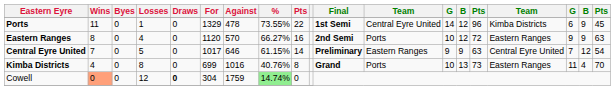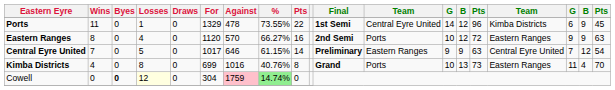Cowell | Wins: lightsalmon background -> no background
Cowell | Byes: normal -> bold
Cowell | Losses: no background -> lightyellow background
Cowell | Draws: bold -> normal
Cowell | Against: no background -> pink background
